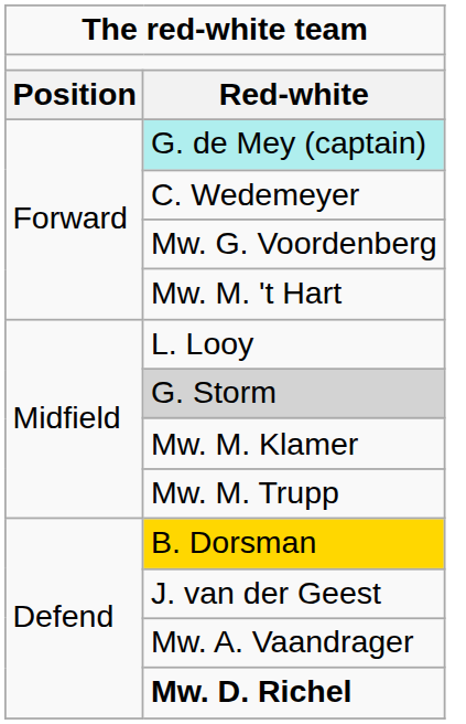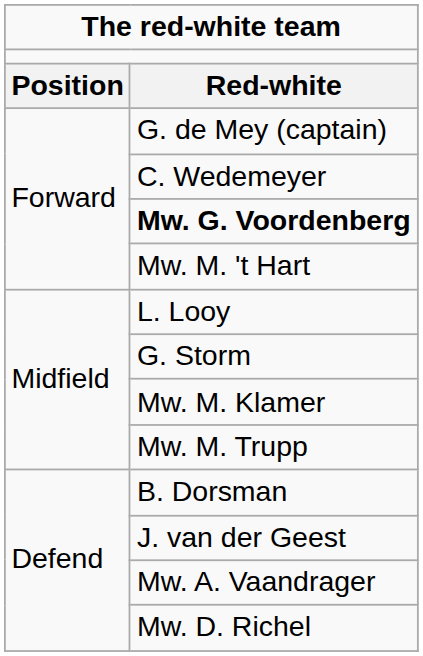G. de Mey (captain) | column 2: paleturquoise background -> no background
Mw. G. Voordenberg | column 2: normal -> bold
G. Storm | column 2: lightgrey background -> no background
B. Dorsman | column 2: gold background -> no background
Mw. D. Richel | column 2: bold -> normal
